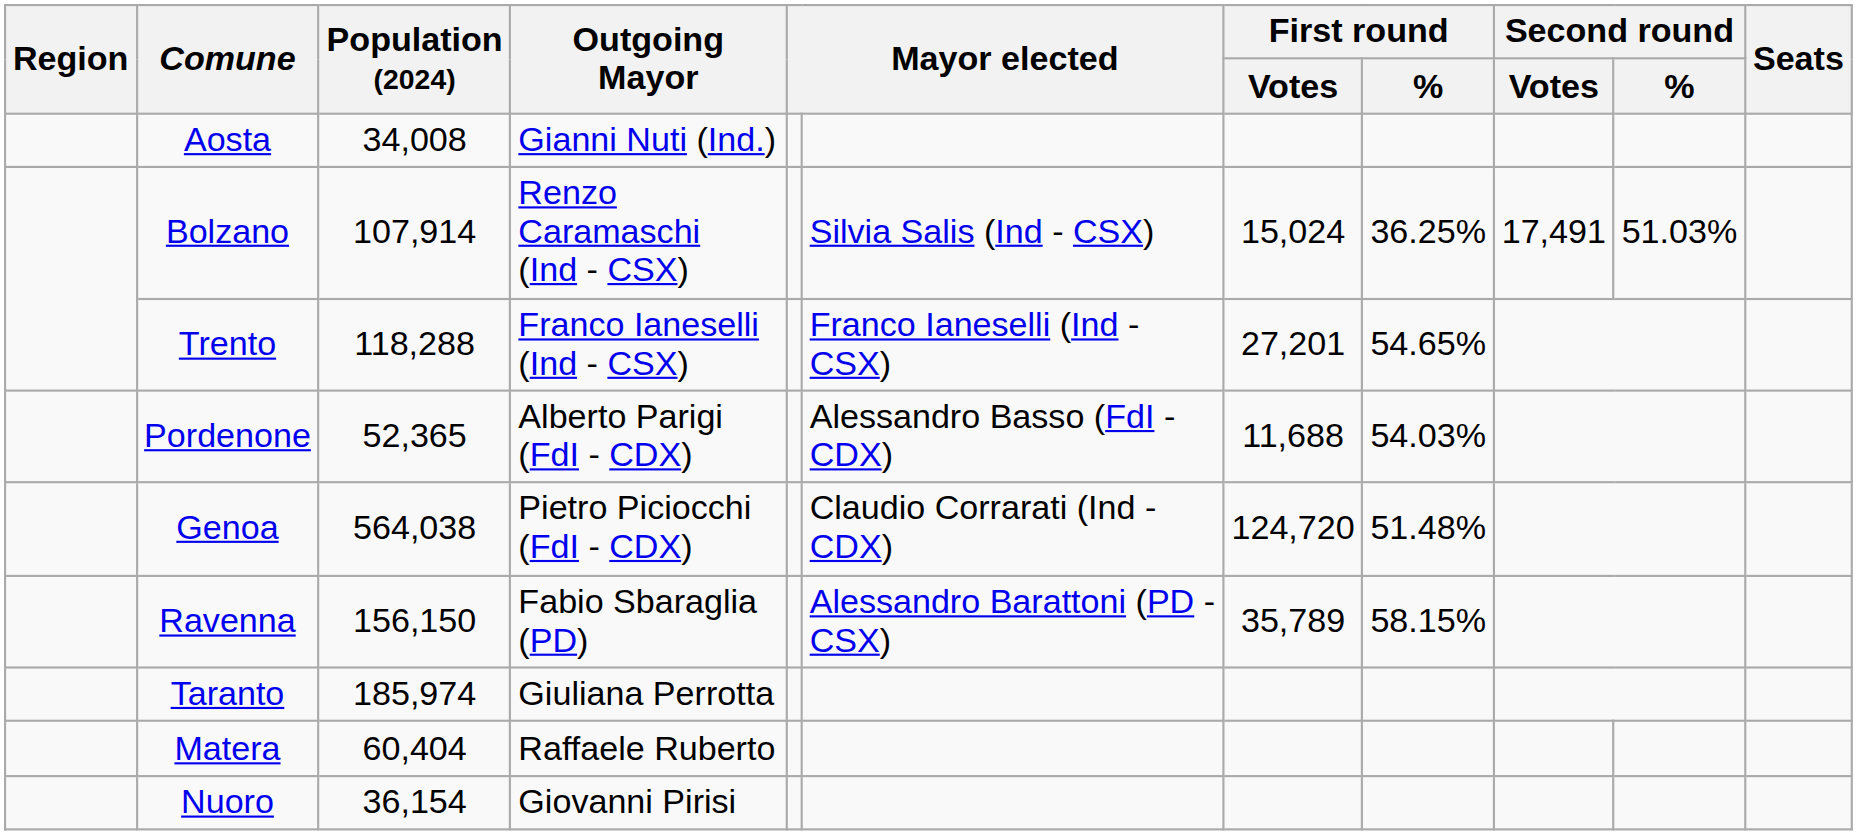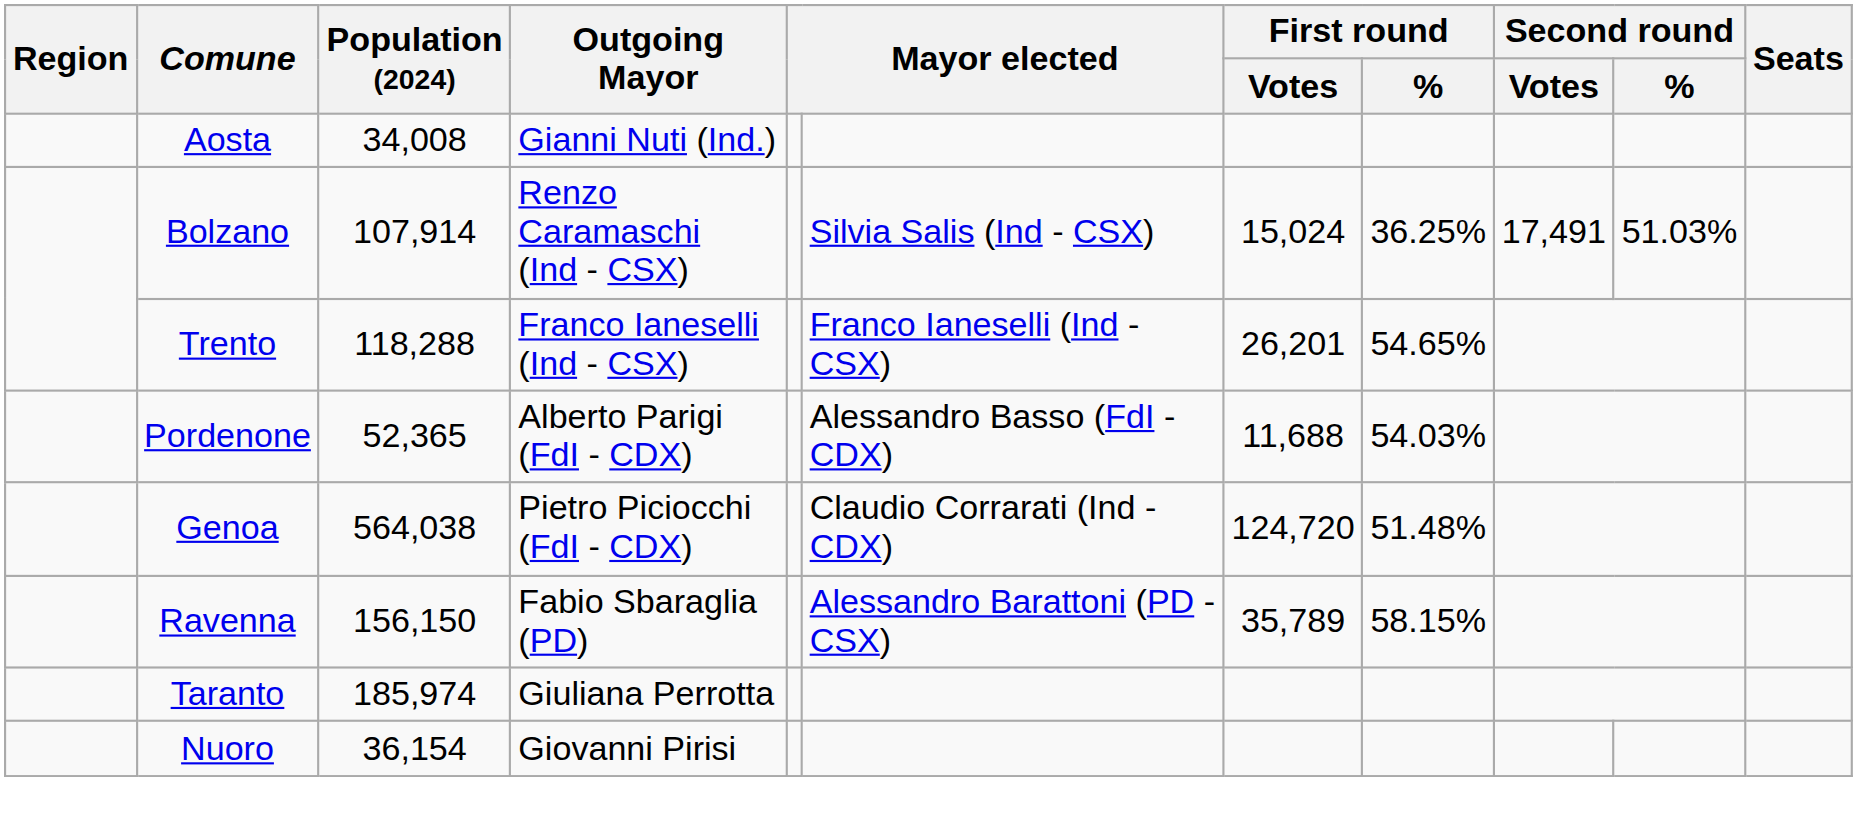Trento | First round / Votes: 27,201 -> 26,201
- row: Matera | 60,404 | Raffaele Ruberto
